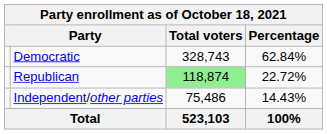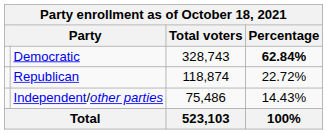Democratic | Percentage: normal -> bold
Republican | Total voters: lightgreen background -> no background
